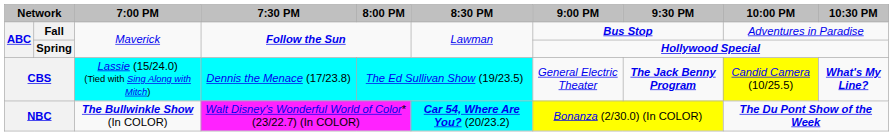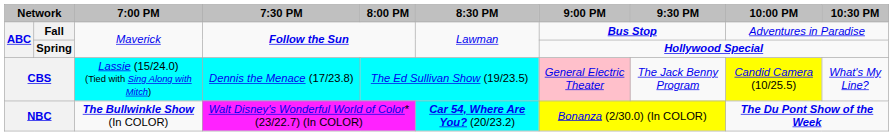CBS | 9:00 PM: no background -> pink background
CBS | 9:30 PM: bold -> normal
CBS | 10:30 PM: bold -> normal
